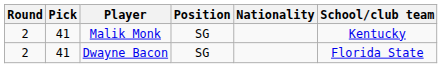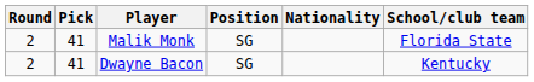Malik Monk | School/club team: Kentucky -> Florida State
Dwayne Bacon | School/club team: Florida State -> Kentucky
